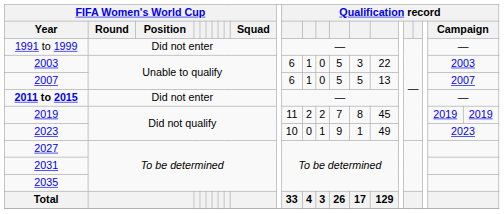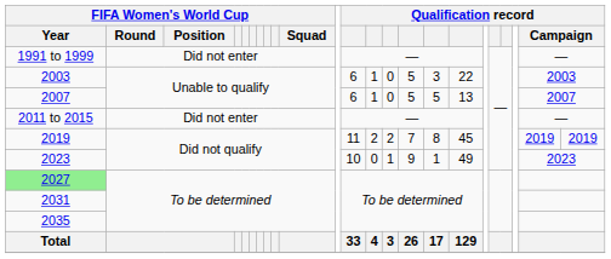2011 to 2015 | FIFA Women's World Cup / Year: bold -> normal
2027 | FIFA Women's World Cup / Year: no background -> lightgreen background
